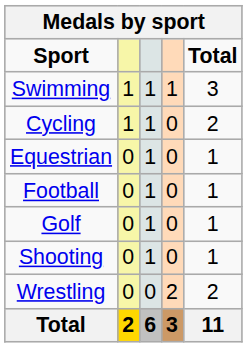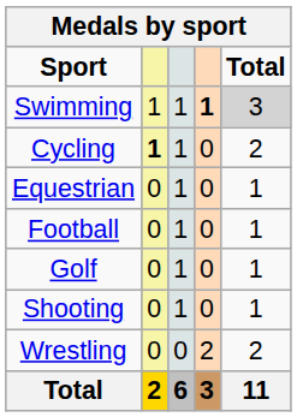Swimming | column 4: normal -> bold
Swimming | Total: no background -> lightgrey background
Cycling | column 2: normal -> bold
